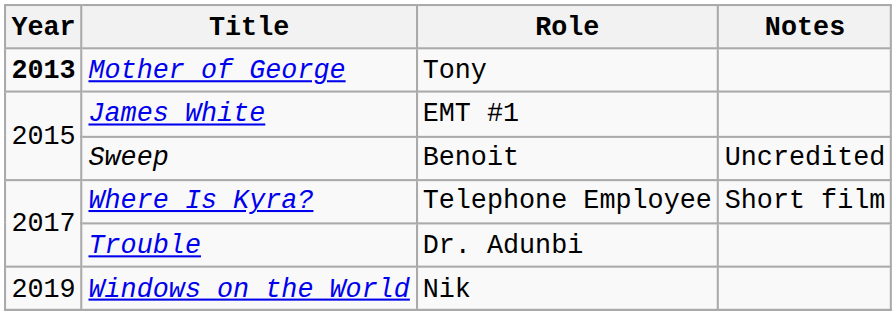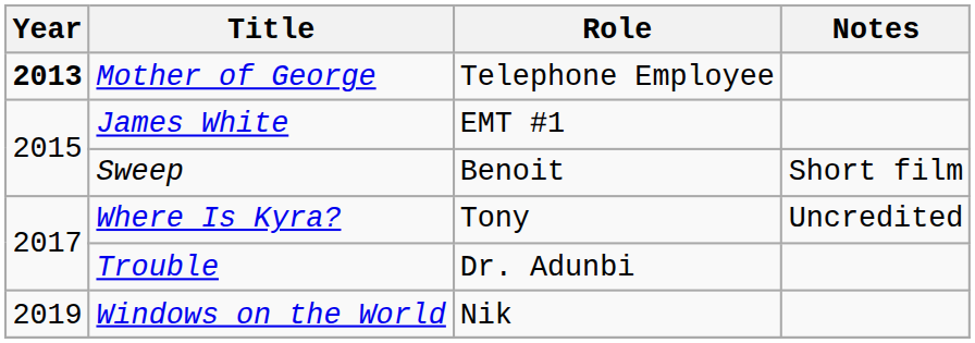Mother of George | Role: Tony -> Telephone Employee
Sweep | Notes: Uncredited -> Short film
Where Is Kyra? | Role: Telephone Employee -> Tony
Where Is Kyra? | Notes: Short film -> Uncredited
